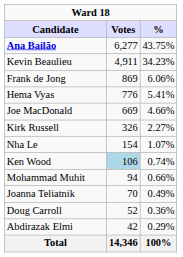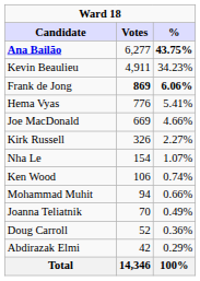Ana Bailão | %: normal -> bold
Frank de Jong | Votes: normal -> bold
Frank de Jong | %: normal -> bold
Ken Wood | Votes: lightblue background -> no background
